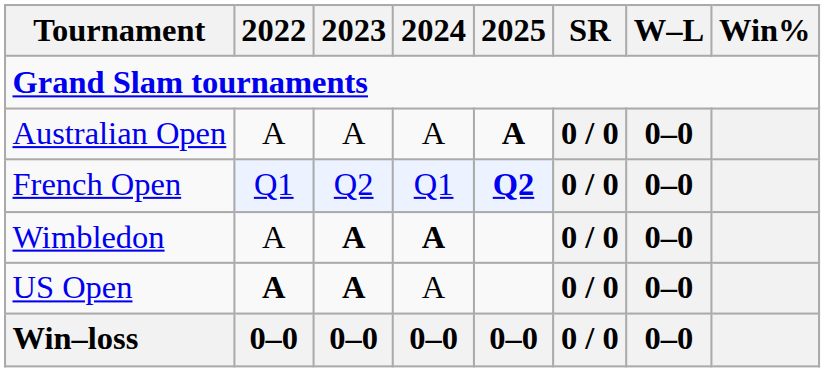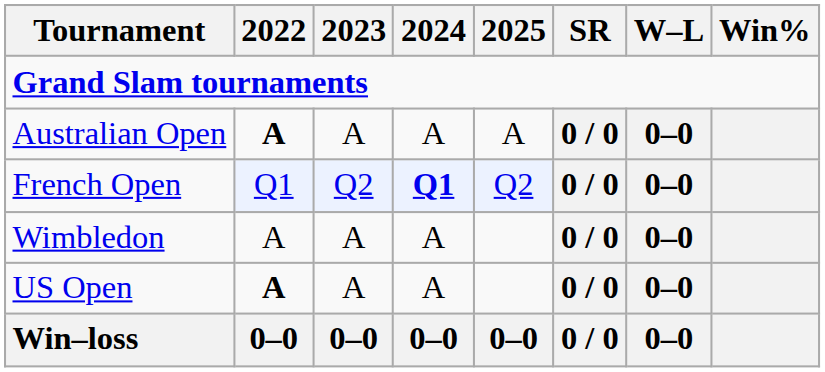Australian Open | 2022: normal -> bold
Australian Open | 2025: bold -> normal
French Open | 2024: normal -> bold
French Open | 2025: bold -> normal
Wimbledon | 2023: bold -> normal
Wimbledon | 2024: bold -> normal
US Open | 2023: bold -> normal
